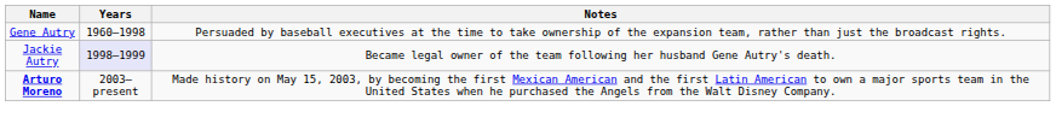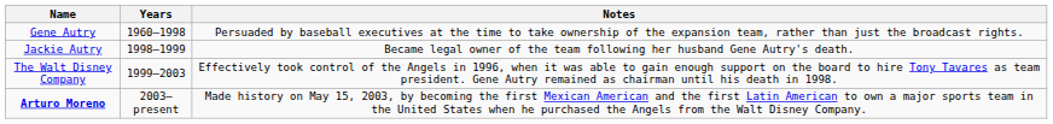Jackie Autry | Years: lavender background -> no background
+ row: The Walt Disney Company | 1999–2003 | Effectively took control of the Angels in 1996, when it was able to gain enough support on the board to hire Tony Tavares as team president. Gene Autry remained as chairman until his death in 1998.
